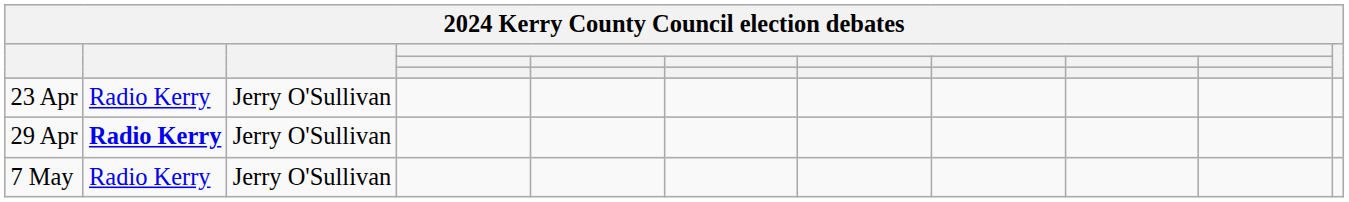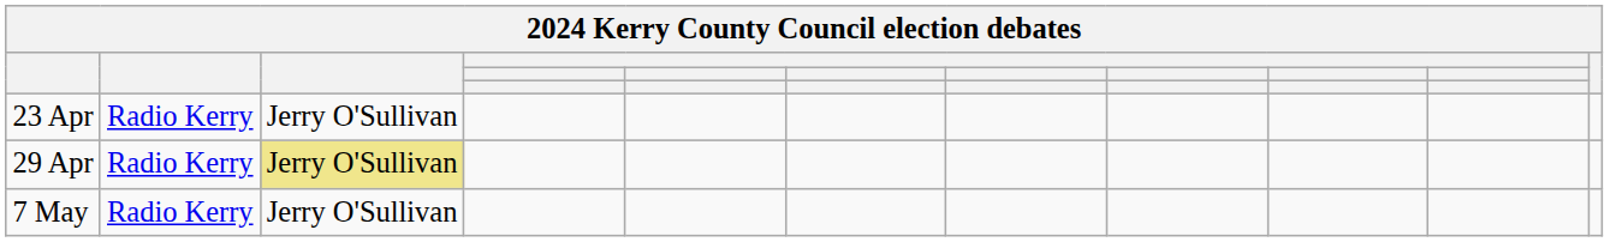29 Apr | column 2: bold -> normal
29 Apr | column 3: no background -> khaki background
